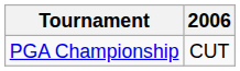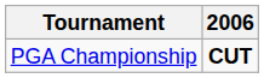PGA Championship | 2006: normal -> bold
